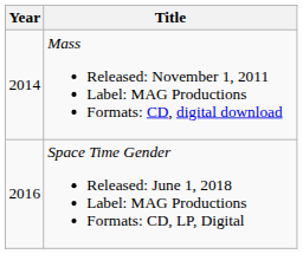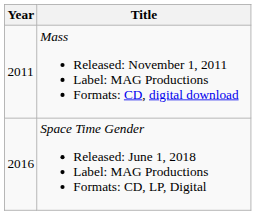row 2 | Year: 2014 -> 2011
